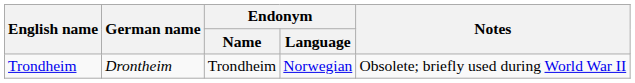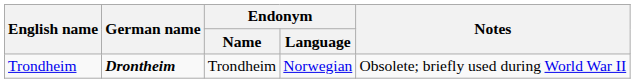row 3 | German name: normal -> bold
